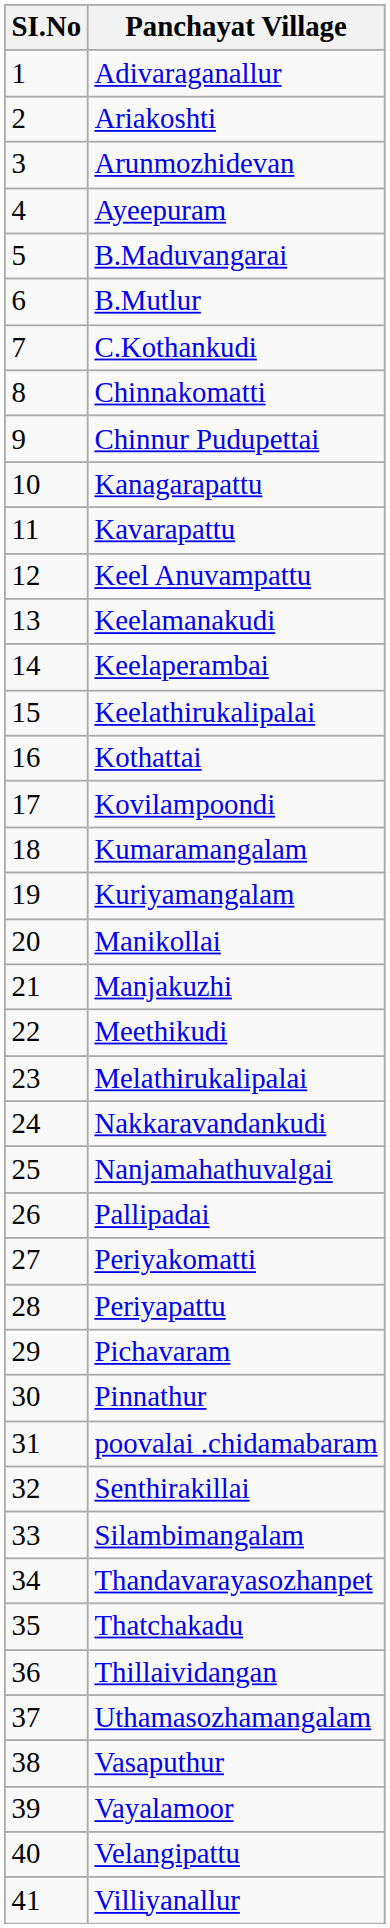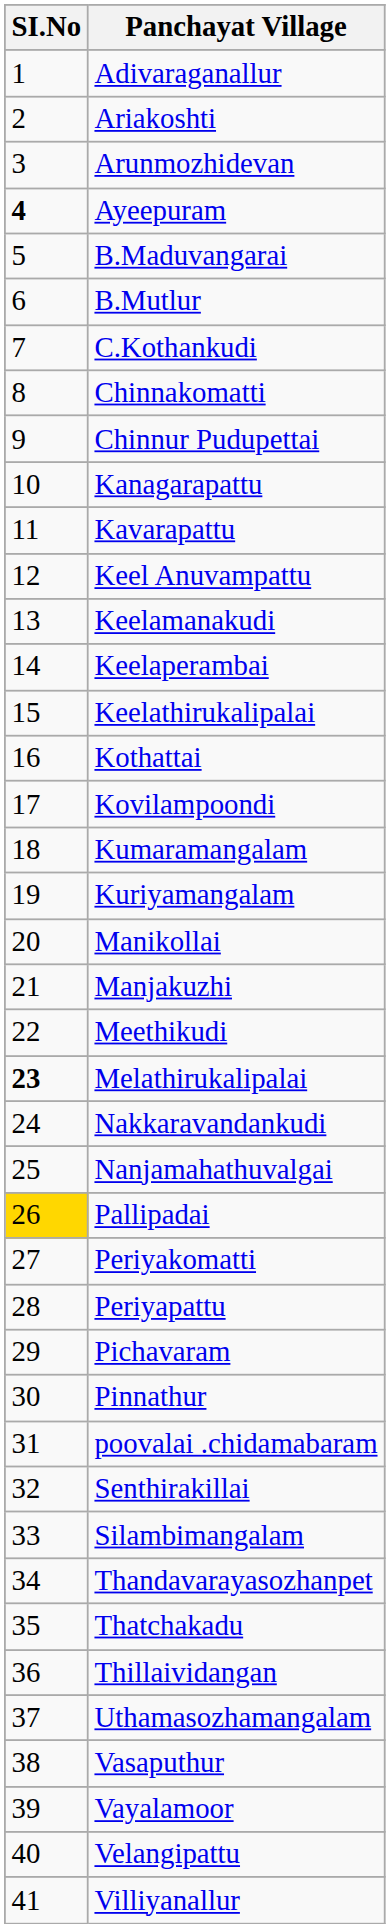Ayeepuram | SI.No: normal -> bold
Melathirukalipalai | SI.No: normal -> bold
Pallipadai | SI.No: no background -> gold background
